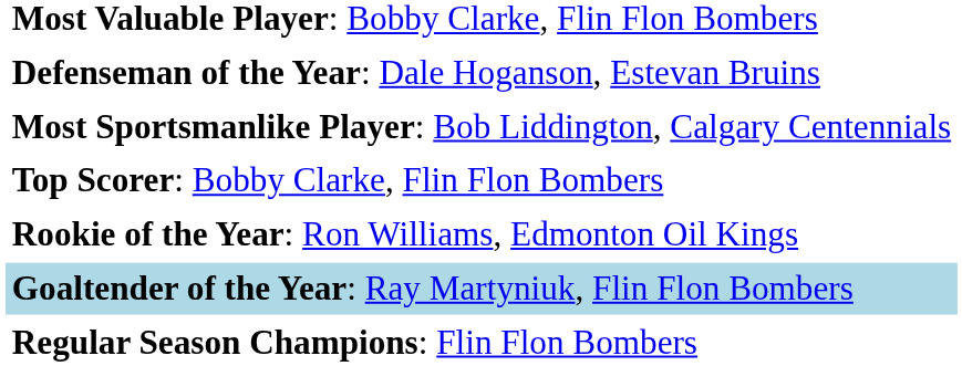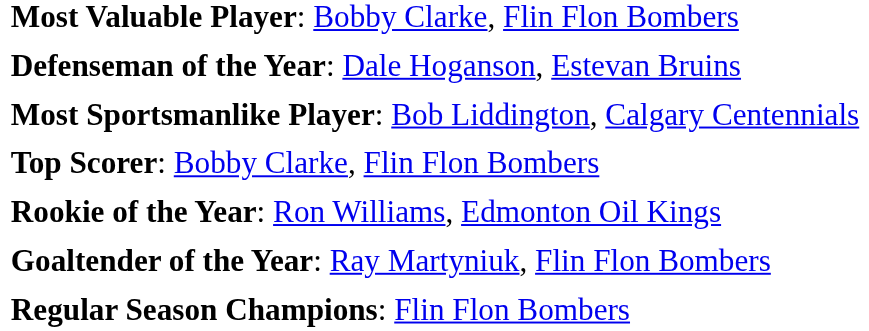row 6 | column 1: lightblue background -> no background
